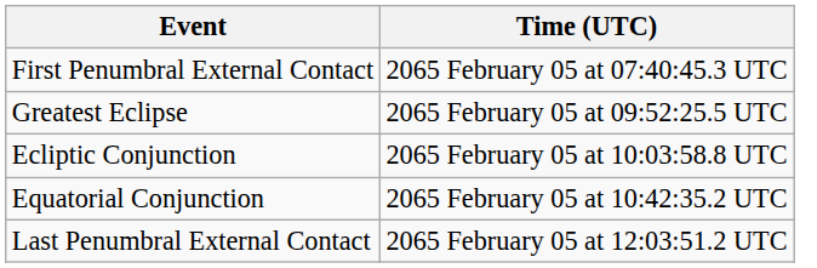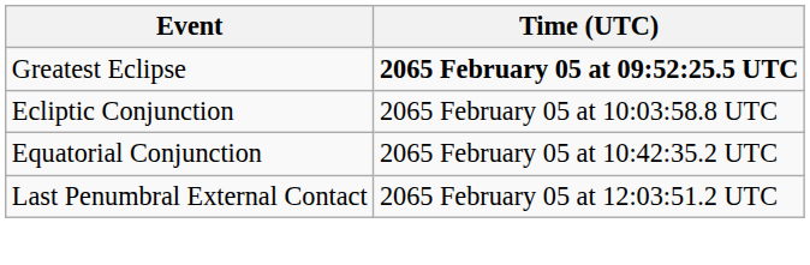- row: First Penumbral External Contact | 2065 February 05 at 07:40:45.3 UTC
Greatest Eclipse | Time (UTC): normal -> bold
